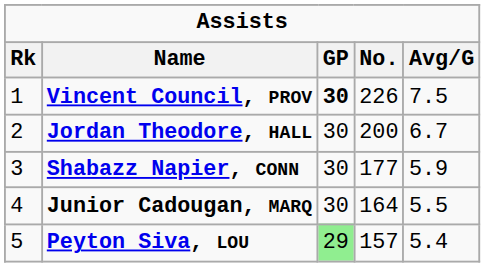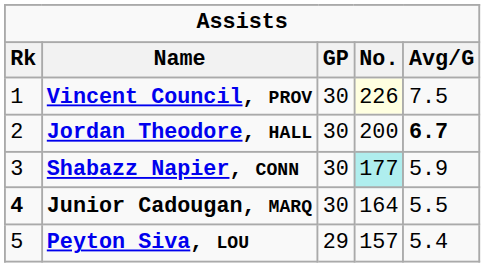Vincent Council, PROV | GP: bold -> normal
Vincent Council, PROV | No.: no background -> lightyellow background
Jordan Theodore, HALL | Avg/G: normal -> bold
Shabazz Napier, CONN | No.: no background -> paleturquoise background
Junior Cadougan, MARQ | Rk: normal -> bold
Peyton Siva, LOU | GP: lightgreen background -> no background
